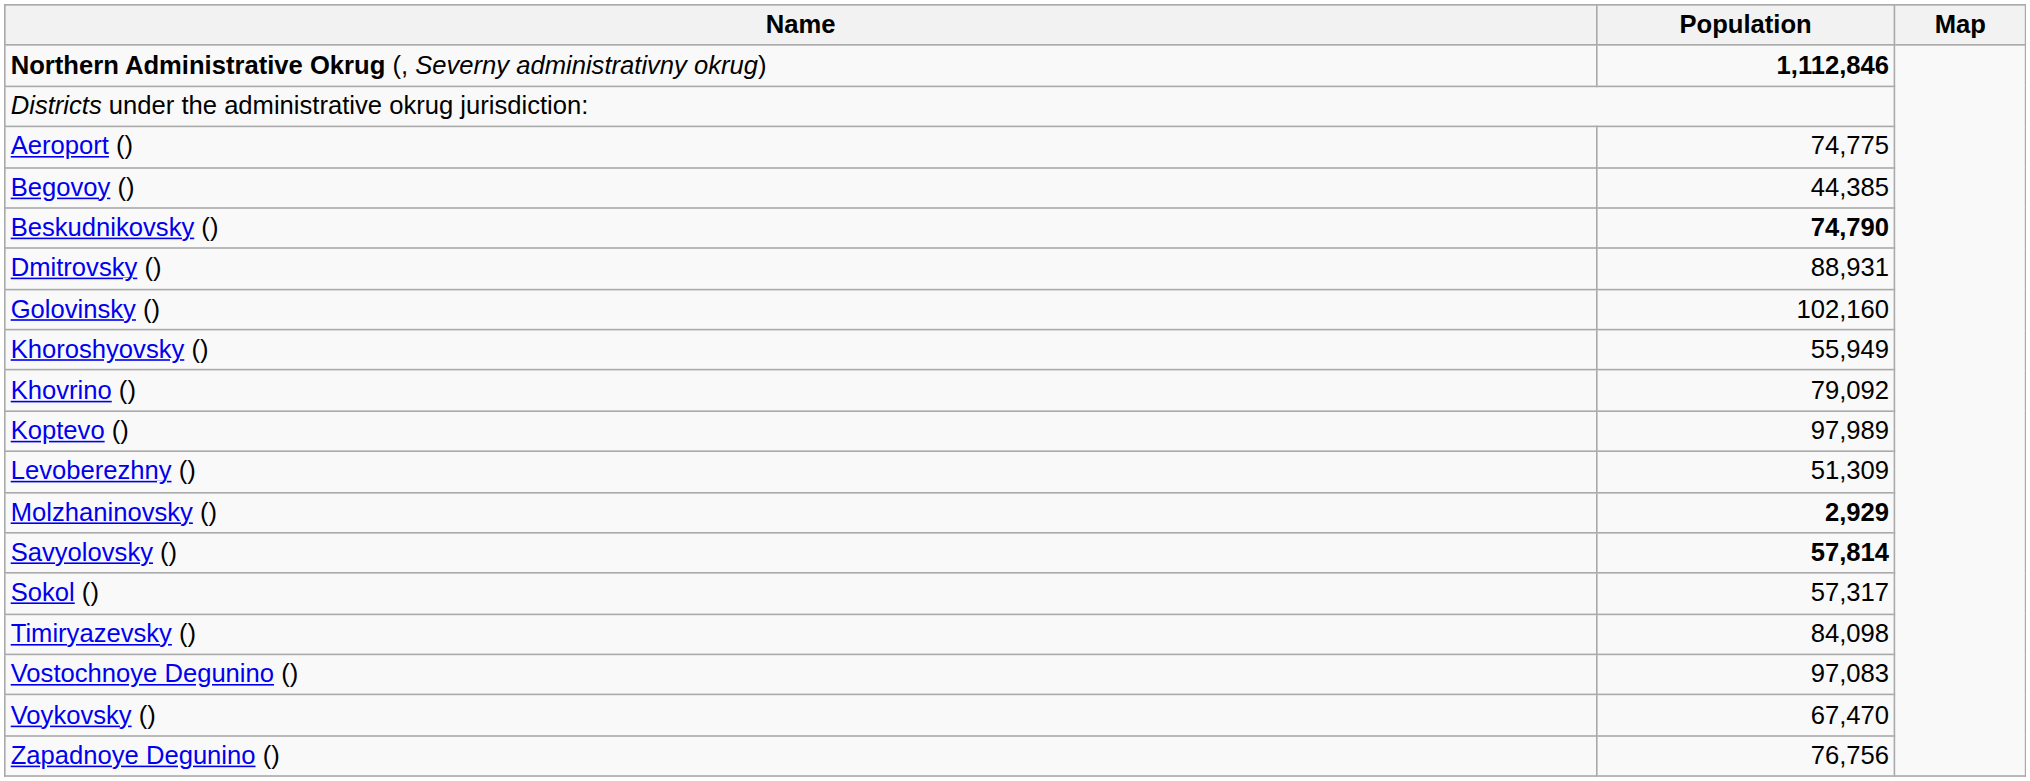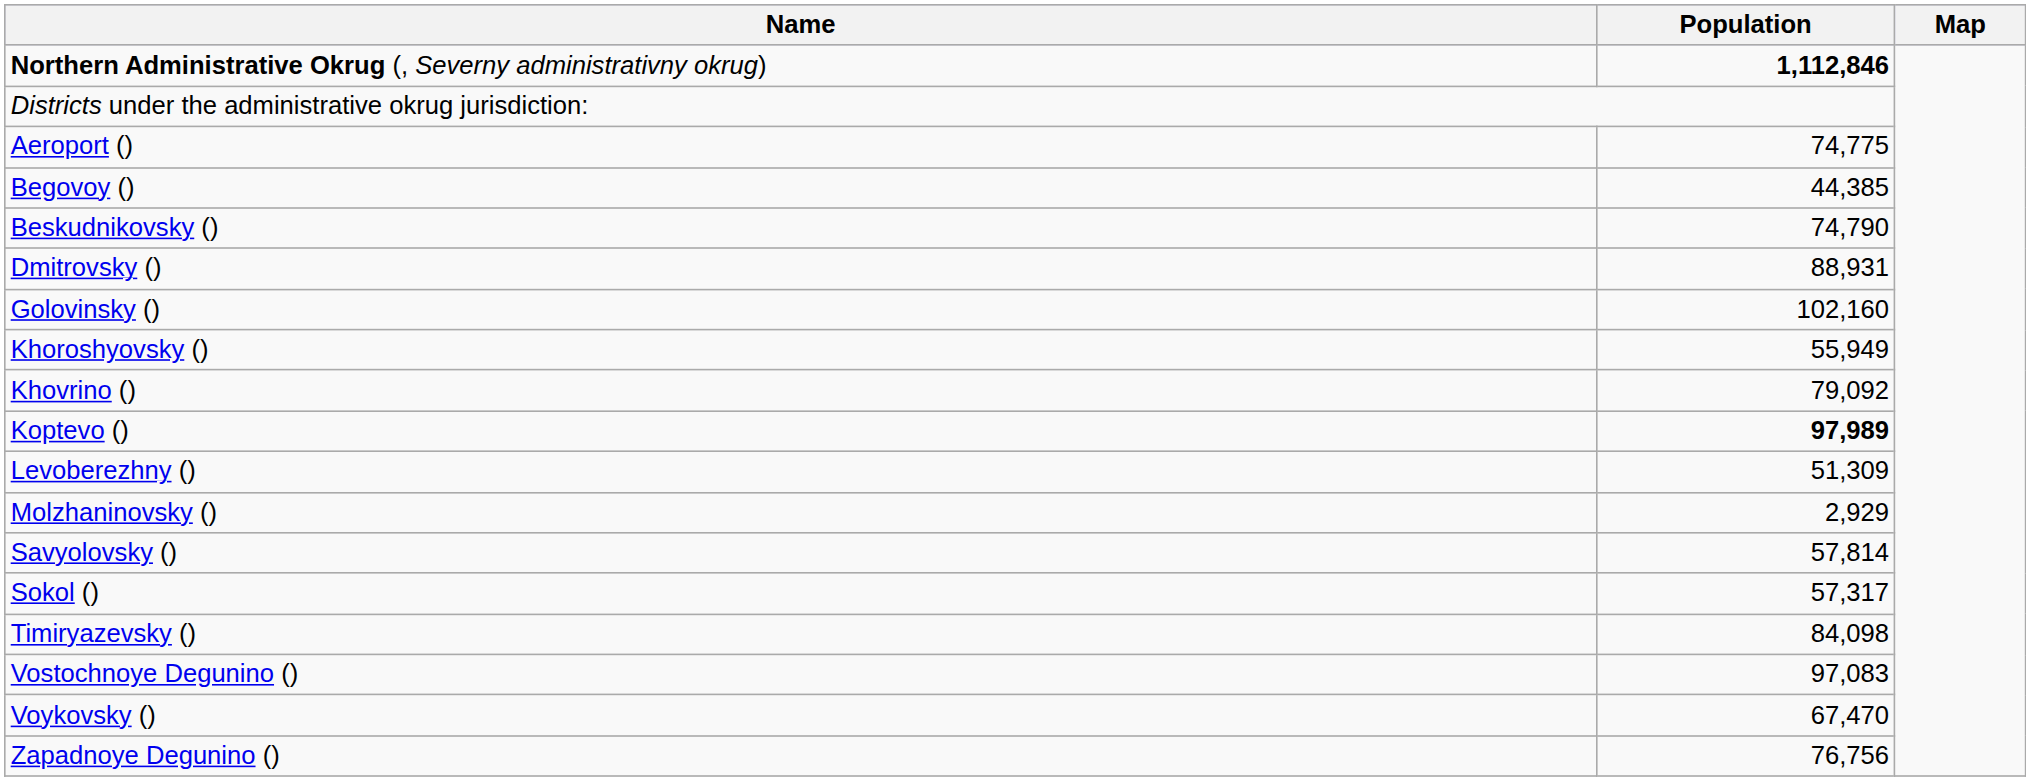Beskudnikovsky () | Population: bold -> normal
Koptevo () | Population: normal -> bold
Molzhaninovsky () | Population: bold -> normal
Savyolovsky () | Population: bold -> normal
